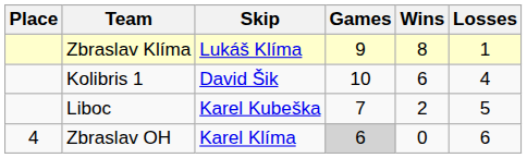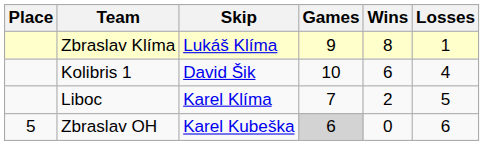Liboc | Skip: Karel Kubeška -> Karel Klíma
Zbraslav OH | Place: 4 -> 5
Zbraslav OH | Skip: Karel Klíma -> Karel Kubeška
